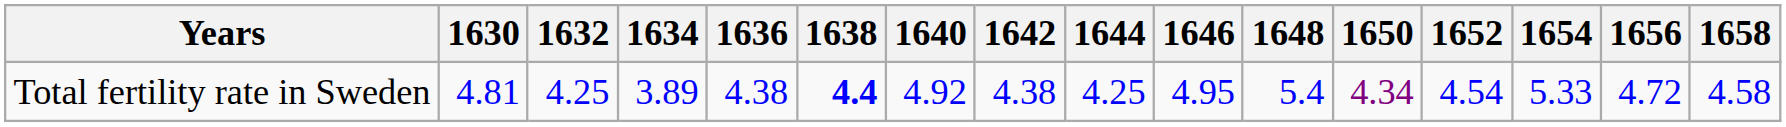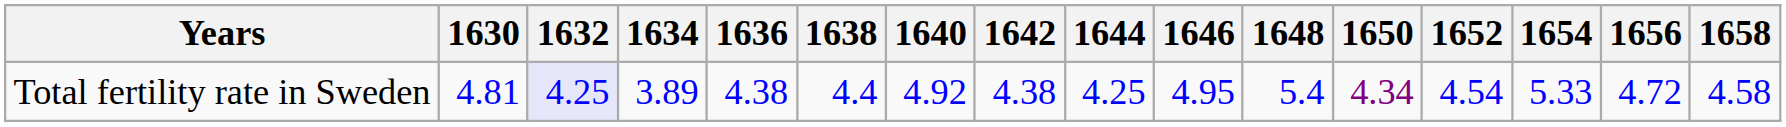row 2 | 1632: no background -> lavender background
row 2 | 1638: bold -> normal
